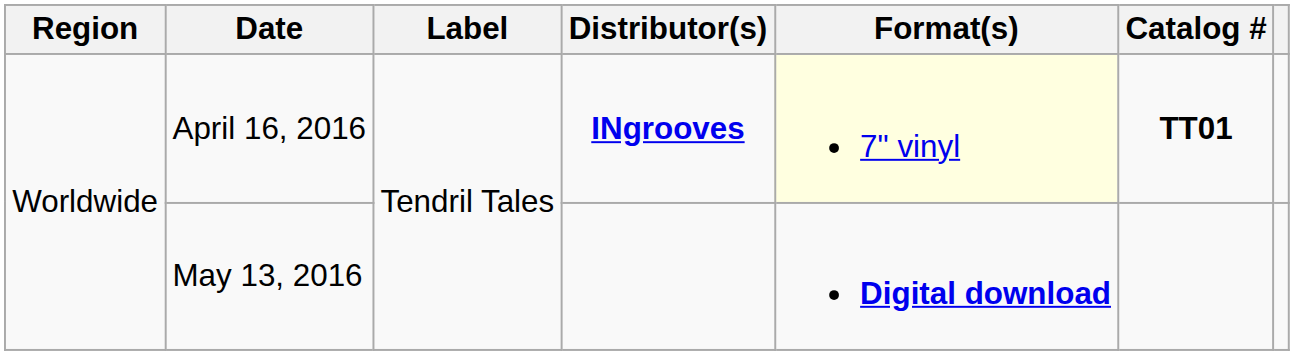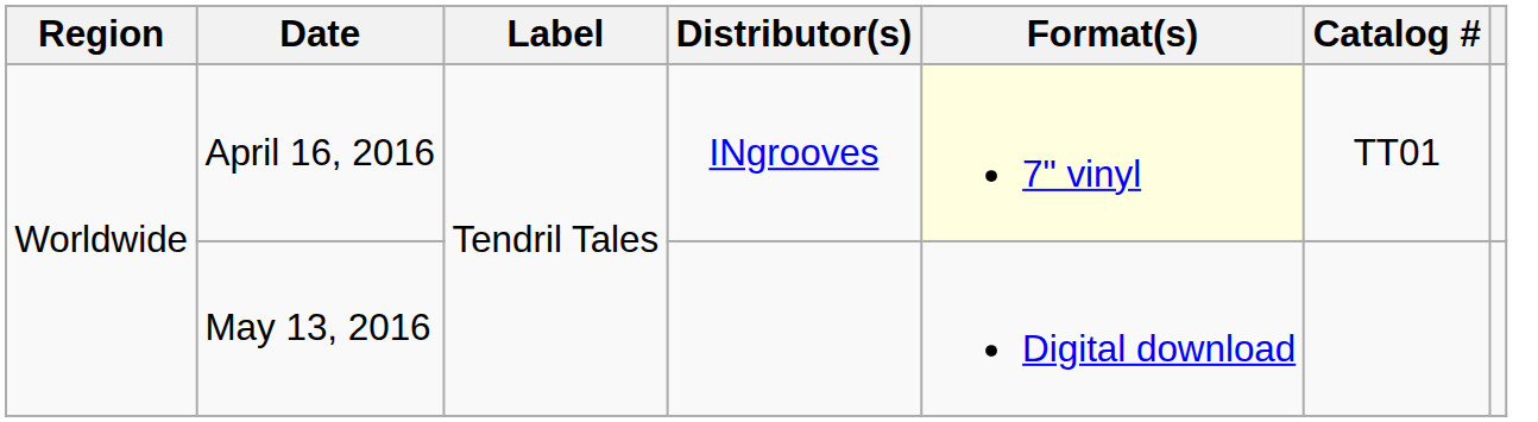April 16, 2016 | Distributor(s): bold -> normal
April 16, 2016 | Catalog #: bold -> normal
May 13, 2016 | Format(s): bold -> normal
